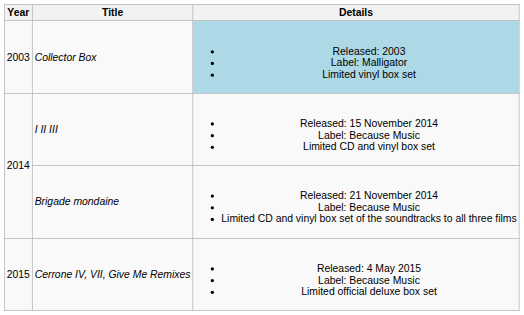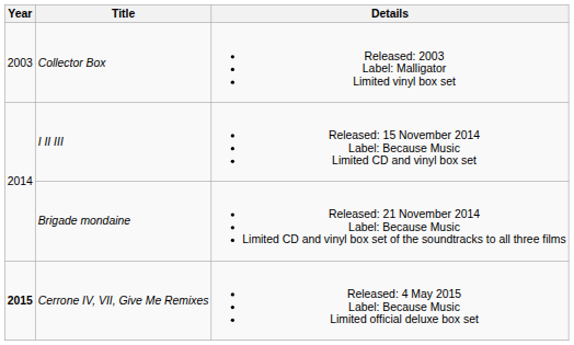Collector Box | Details: lightblue background -> no background
Cerrone IV, VII, Give Me Remixes | Year: normal -> bold
